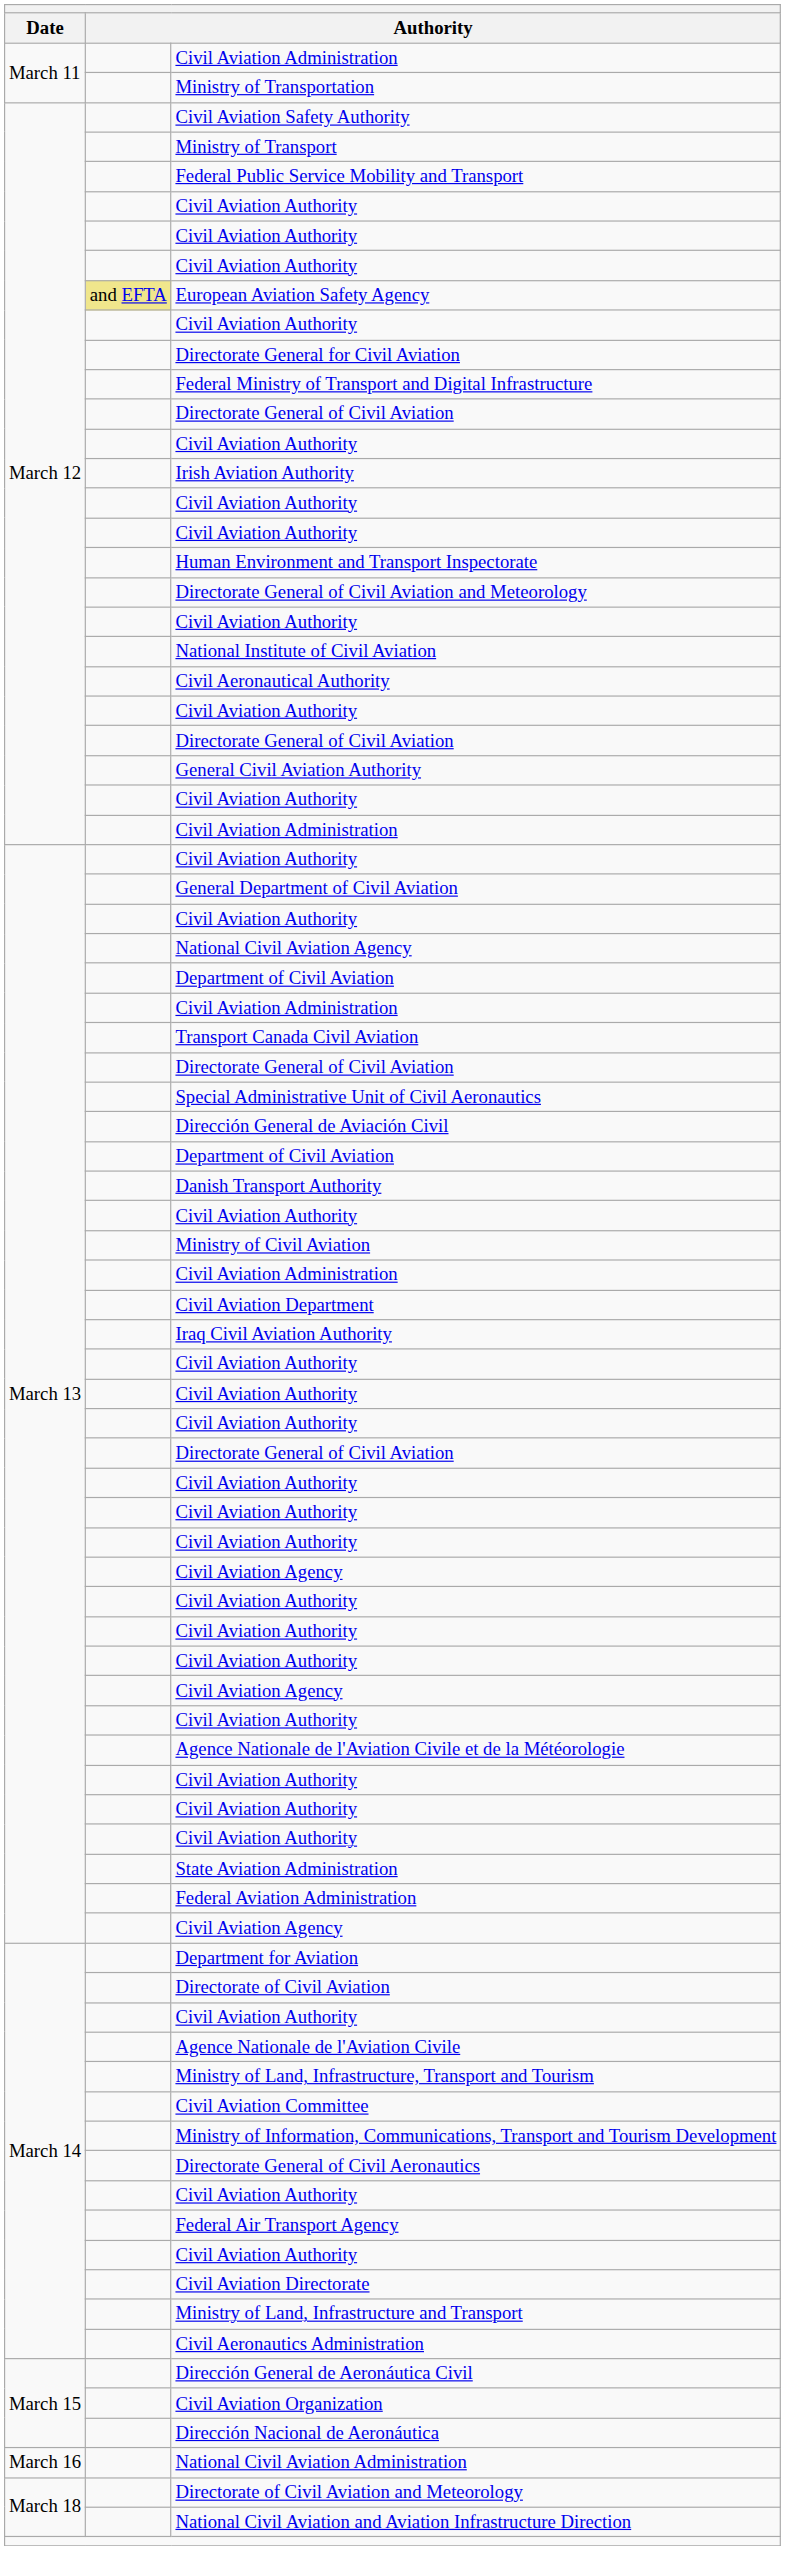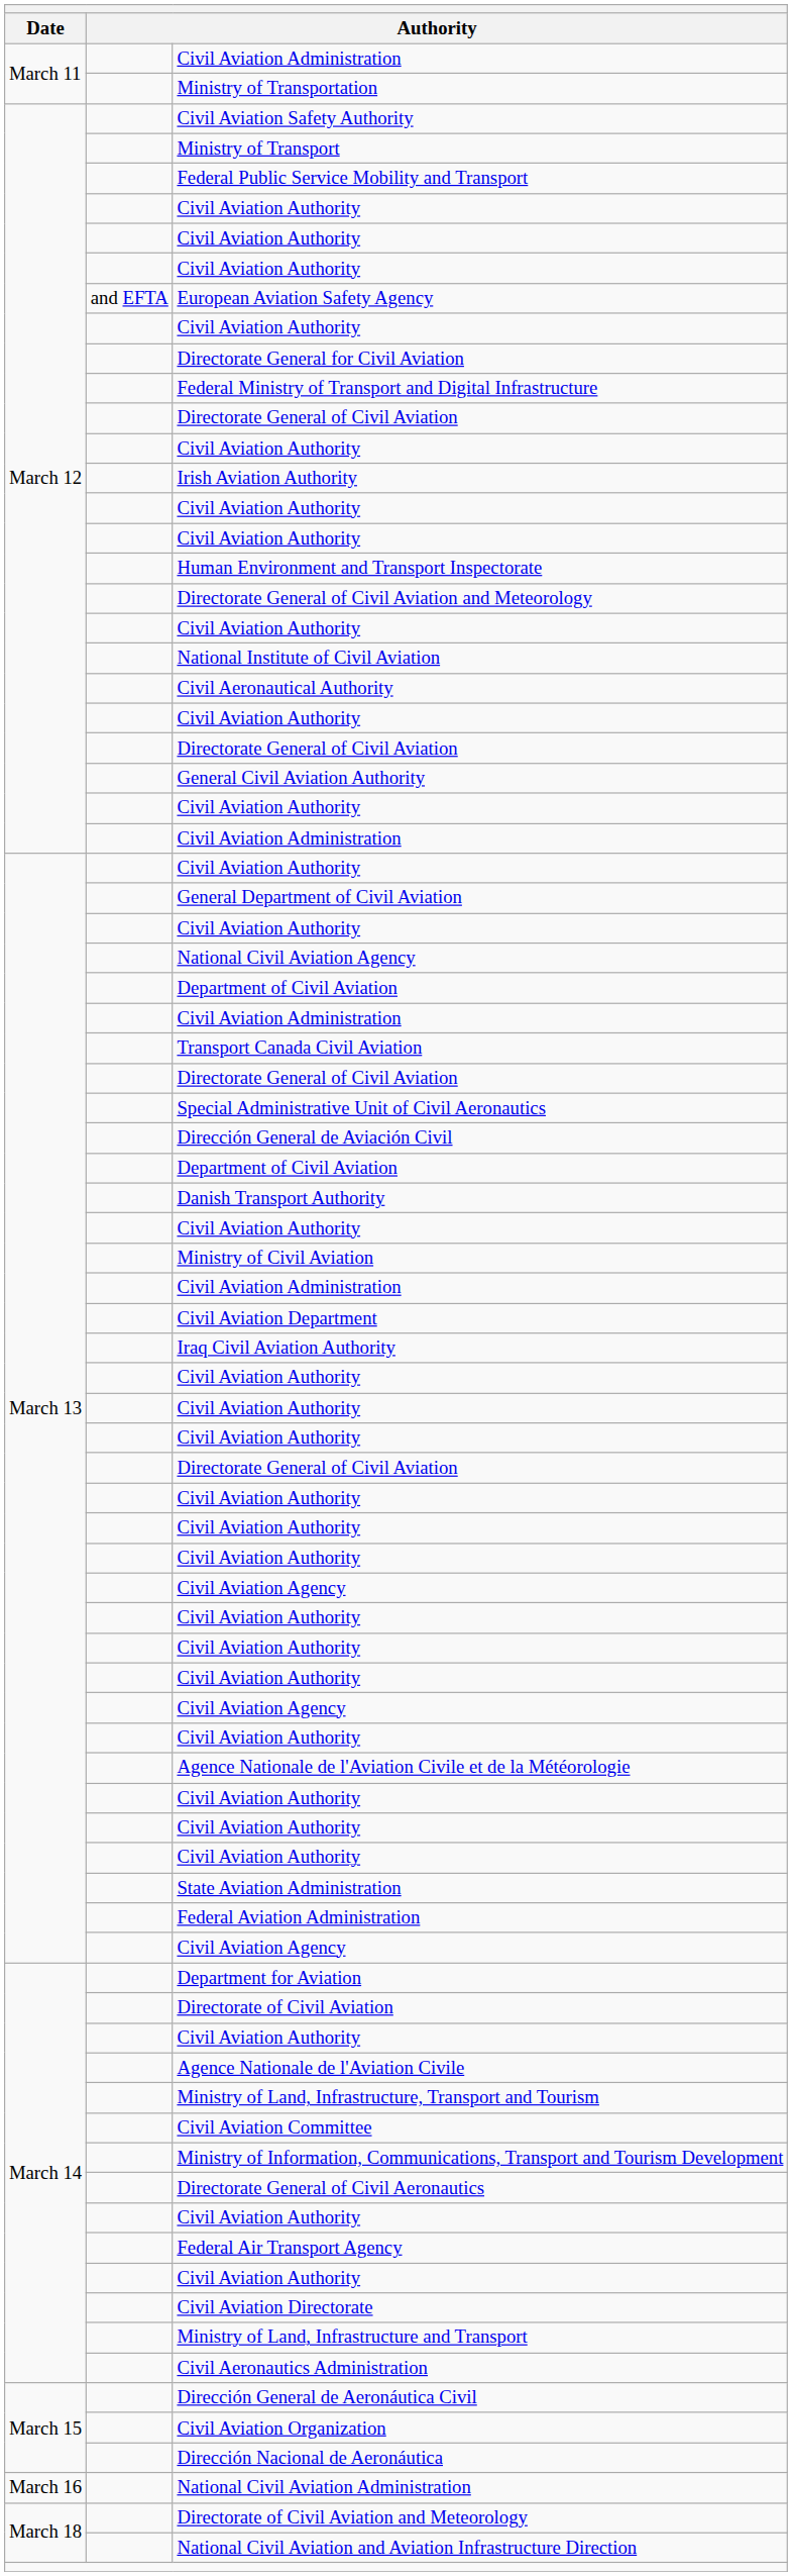European Aviation Safety Agency | column 2: khaki background -> no background
